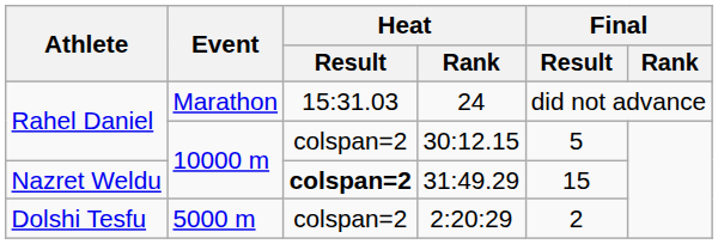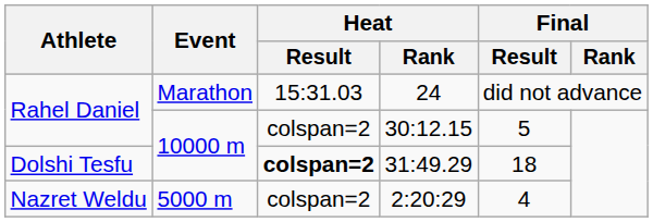31:49.29 | Athlete: Nazret Weldu -> Dolshi Tesfu
31:49.29 | Final / Result: 15 -> 18
2:20:29 | Athlete: Dolshi Tesfu -> Nazret Weldu
2:20:29 | Final / Result: 2 -> 4
